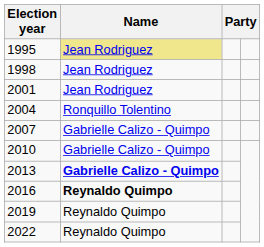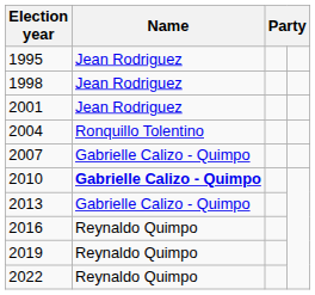1995 | Name: khaki background -> no background
2010 | Name: normal -> bold
2013 | Name: bold -> normal
2016 | Name: bold -> normal
